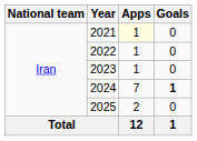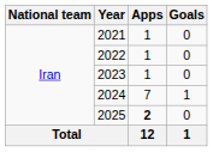2021 | Apps: lightyellow background -> no background
2024 | Goals: bold -> normal
2025 | Apps: normal -> bold
